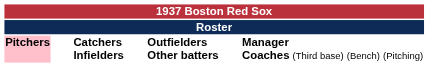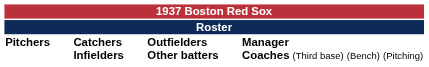Pitchers | column 1: pink background -> no background
